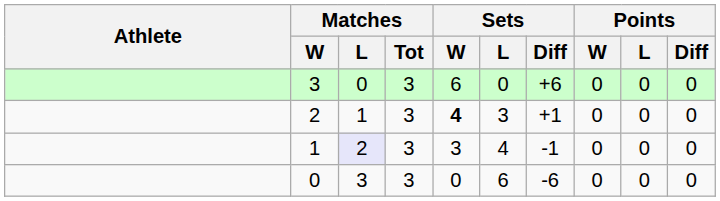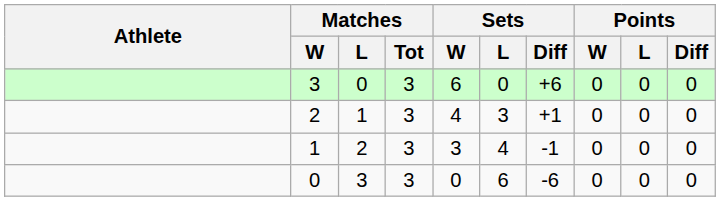row 4 | Sets / W: bold -> normal
row 5 | Matches / L: lavender background -> no background
